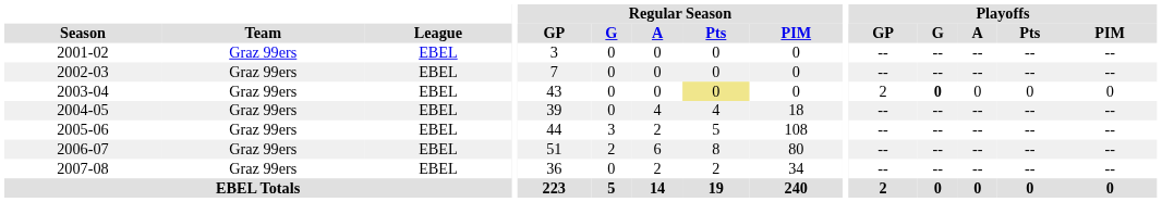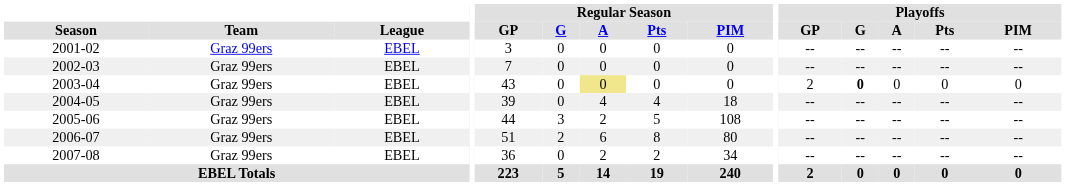2003-04 | Regular Season / A: no background -> khaki background
2003-04 | Regular Season / Pts: khaki background -> no background
